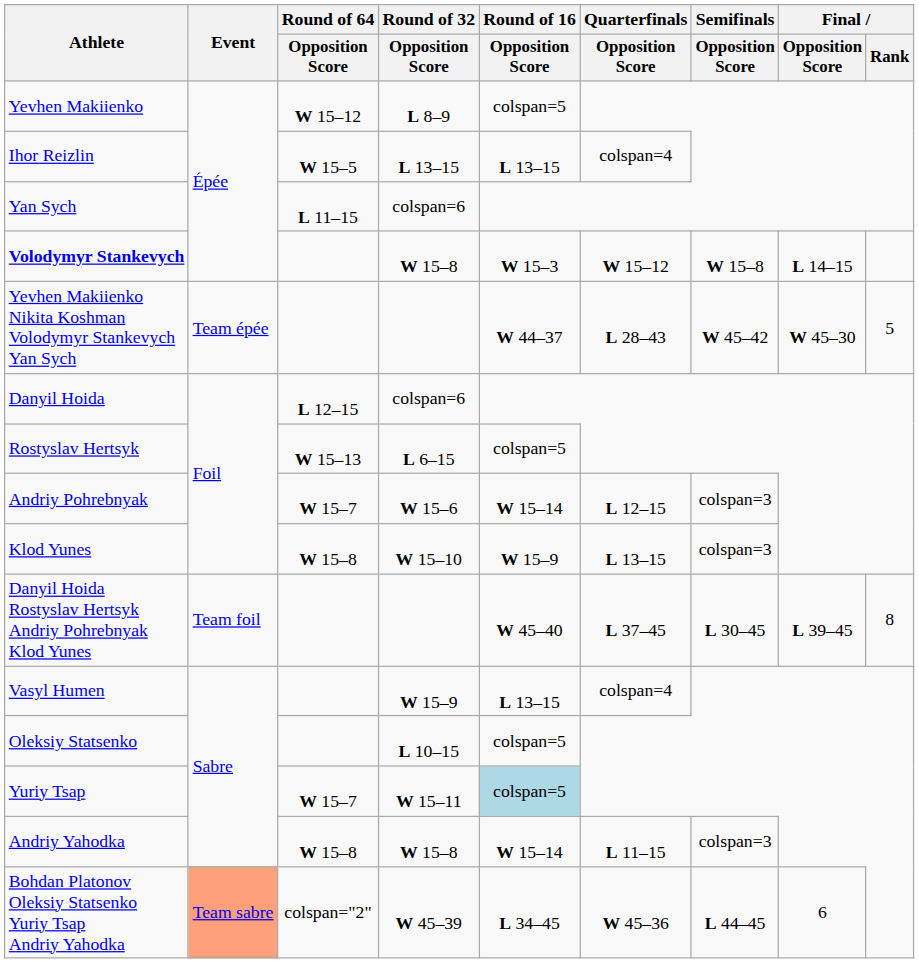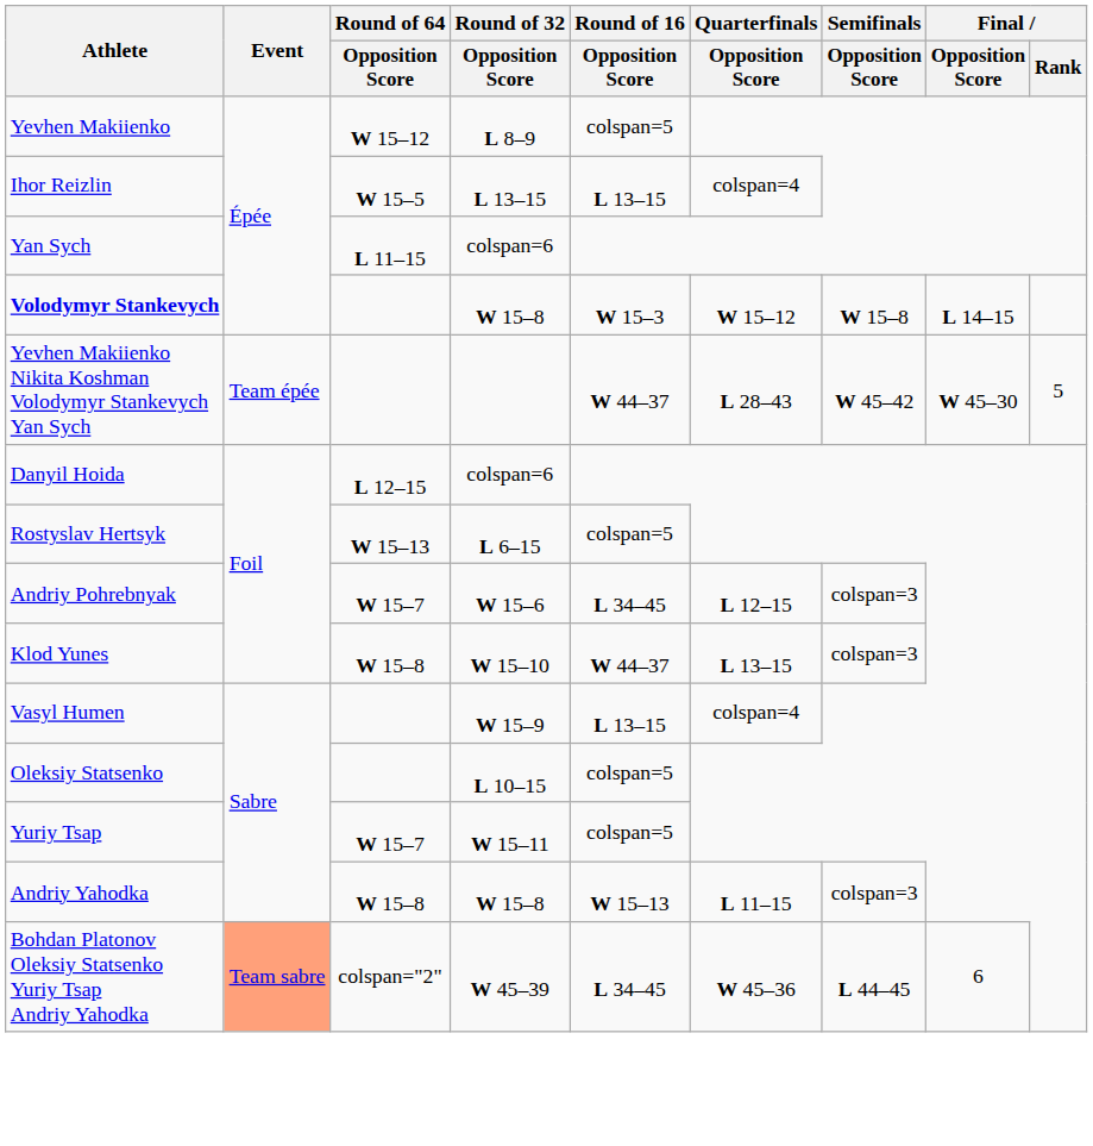Andriy Pohrebnyak | Round of 16 / Opposition Score: W 15–14 -> L 34–45
Klod Yunes | Round of 16 / Opposition Score: W 15–9 -> W 44–37
- row: Danyil Hoida Rostyslav Hertsyk Andriy Pohrebnyak Klod Yunes | Team foil | W 45–40 | L 37–45 | L 30–45 | L 39–45 | 8
Yuriy Tsap | Round of 16 / Opposition Score: lightblue background -> no background
Andriy Yahodka | Round of 16 / Opposition Score: W 15–14 -> W 15–13
